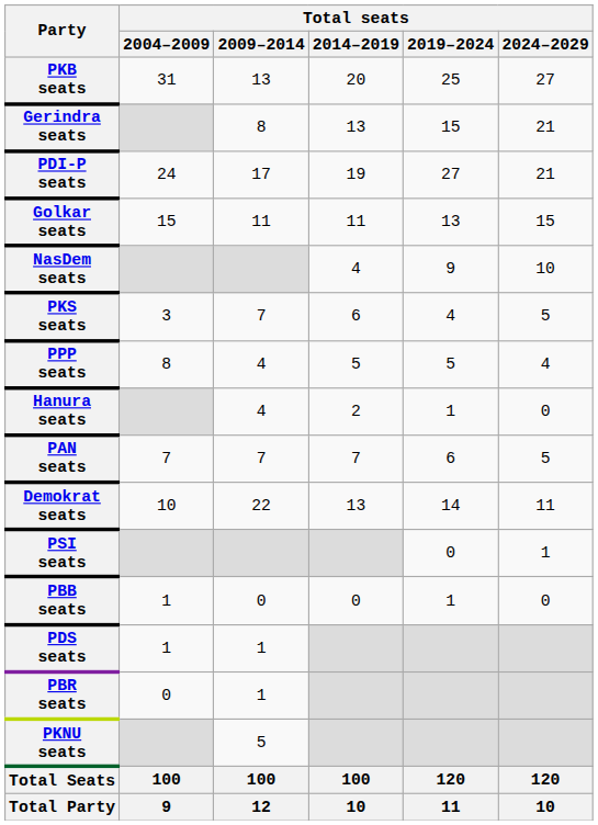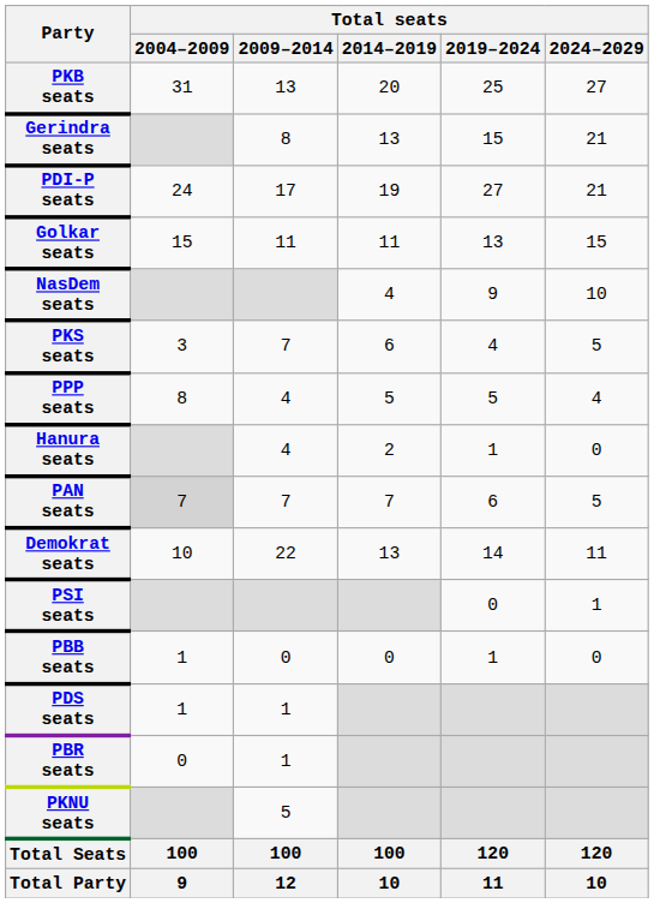PAN seats | Total seats / 2004–2009: no background -> lightgrey background
